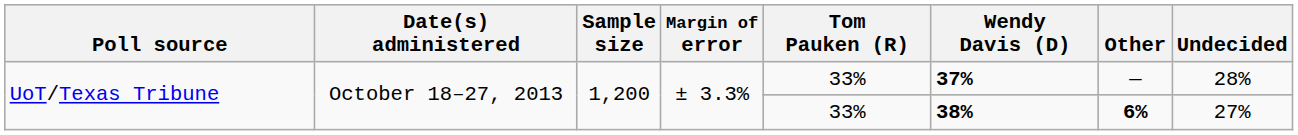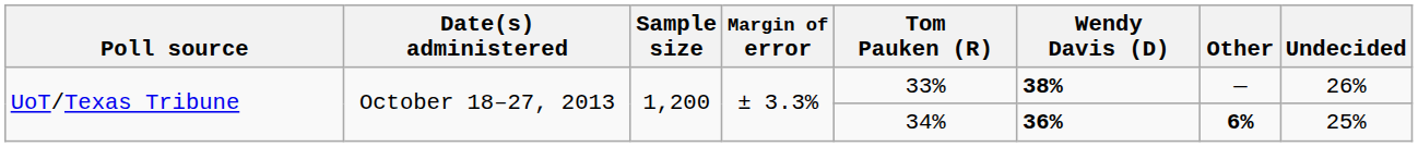row 2 | Wendy Davis (D): 37% -> 38%
row 2 | Undecided: 28% -> 26%
row 3 | Tom Pauken (R): 33% -> 34%
row 3 | Wendy Davis (D): 38% -> 36%
row 3 | Undecided: 27% -> 25%
